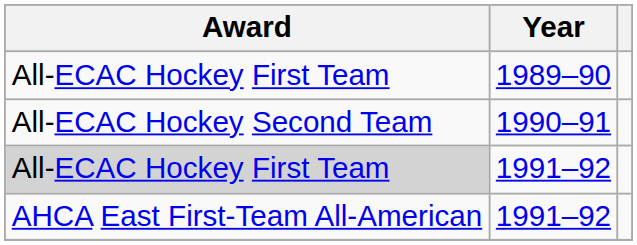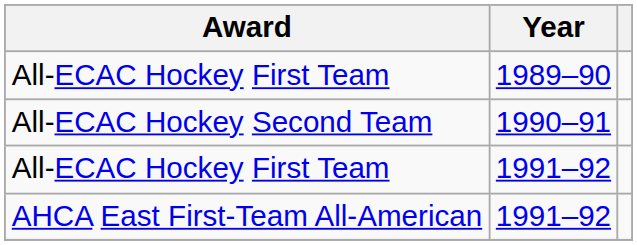row 4 | Award: lightgrey background -> no background
